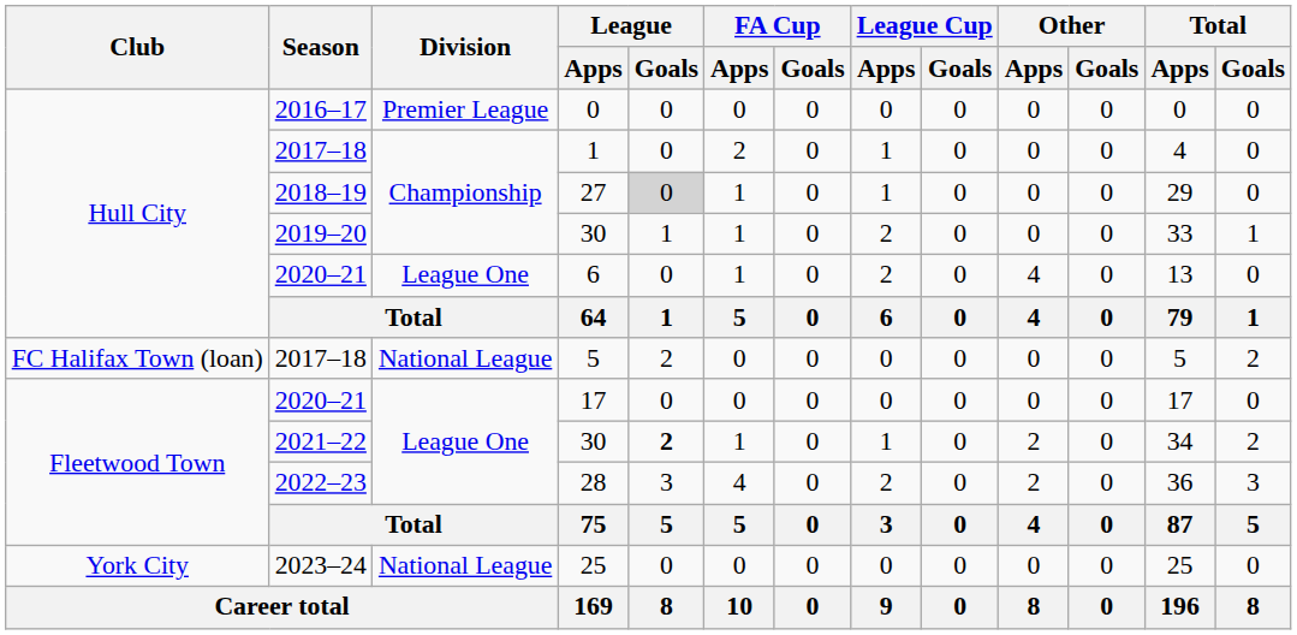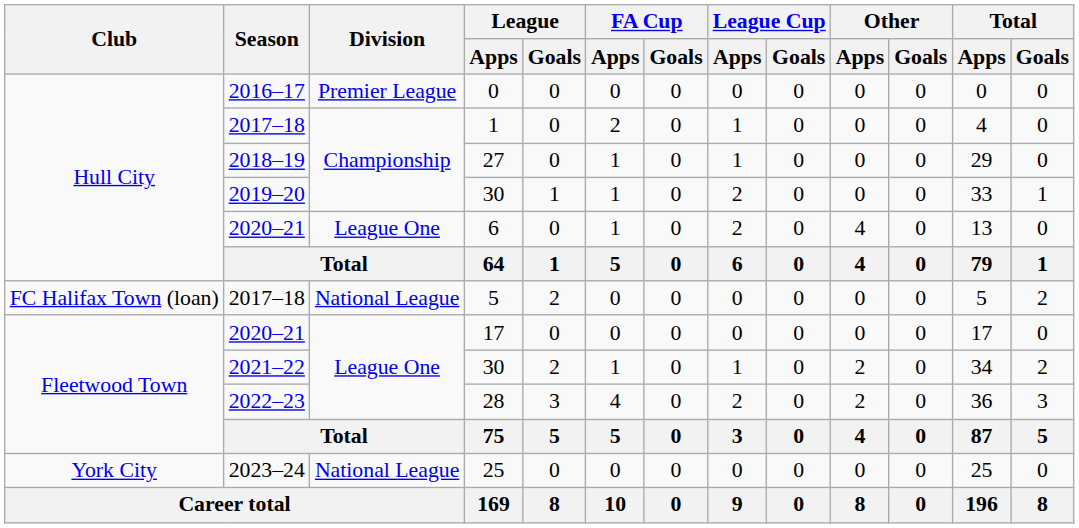27 | League / Goals: lightgrey background -> no background
2021–22 / 30 | League / Goals: bold -> normal
